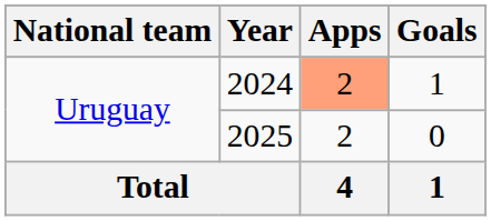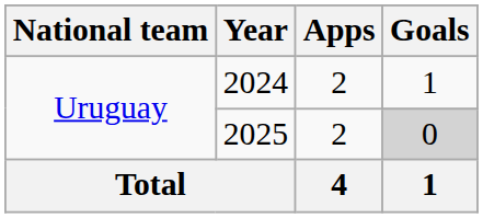2024 | Apps: lightsalmon background -> no background
2025 | Goals: no background -> lightgrey background
